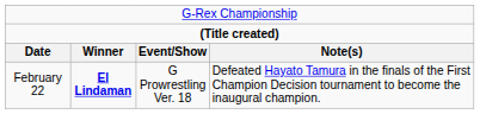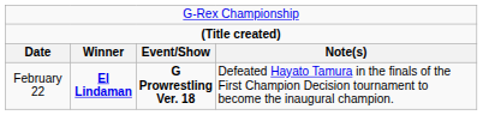February 22 | column 3: normal -> bold
